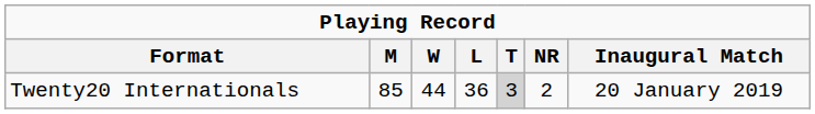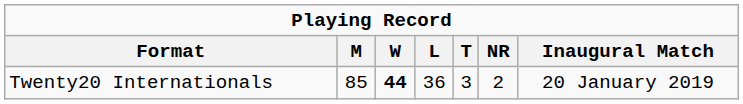Twenty20 Internationals | W: normal -> bold
Twenty20 Internationals | T: lightgrey background -> no background
